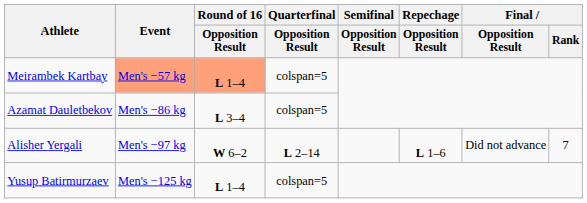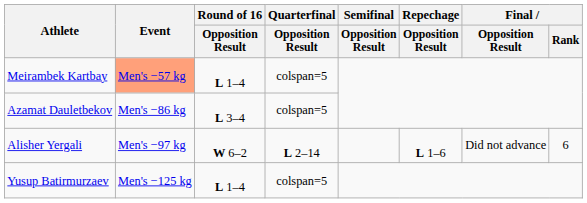Meirambek Kartbay | Round of 16 / Opposition Result: lightsalmon background -> no background
Alisher Yergali | Final / Rank: 7 -> 6
